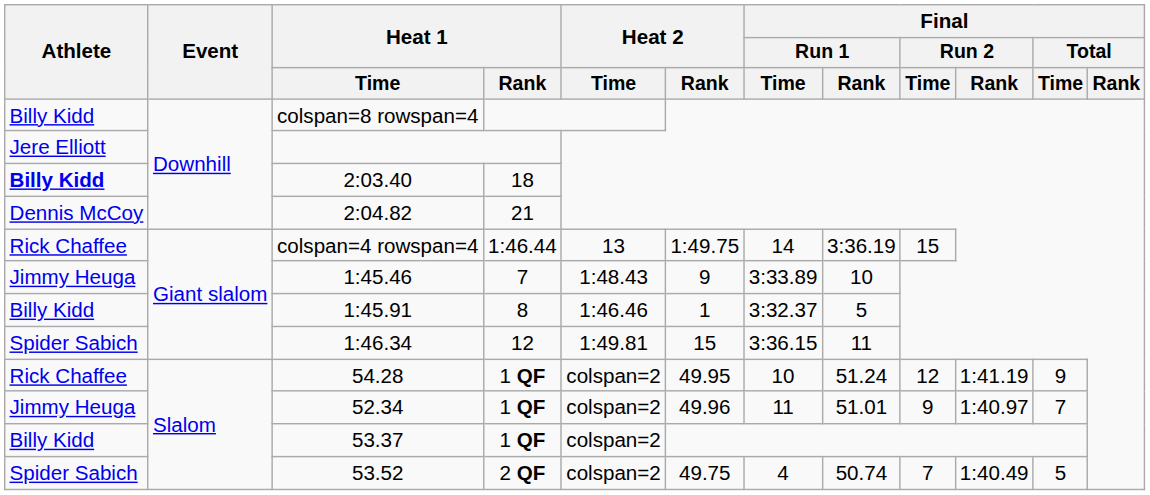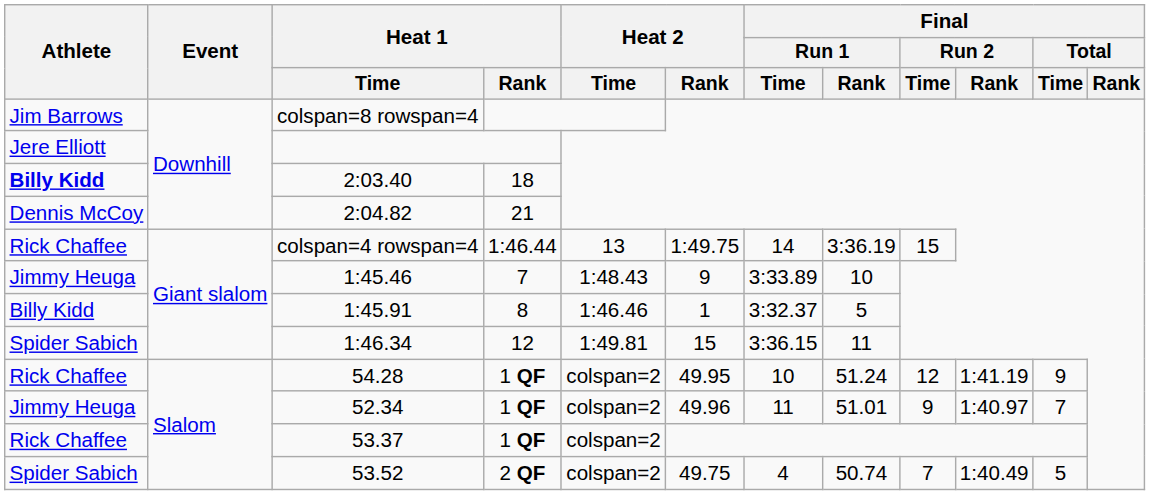colspan=8 rowspan=4 | Athlete: Billy Kidd -> Jim Barrows
53.37 | Athlete: Billy Kidd -> Rick Chaffee
